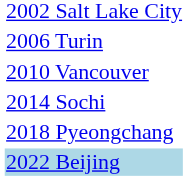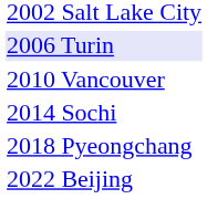2006 Turin | column 1: no background -> lavender background
2022 Beijing | column 1: lightblue background -> no background
